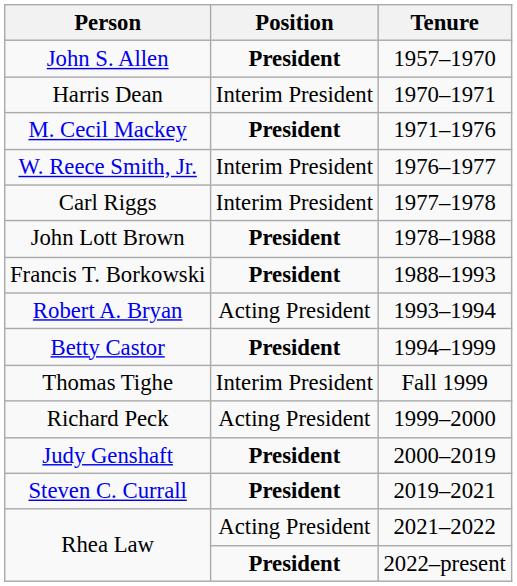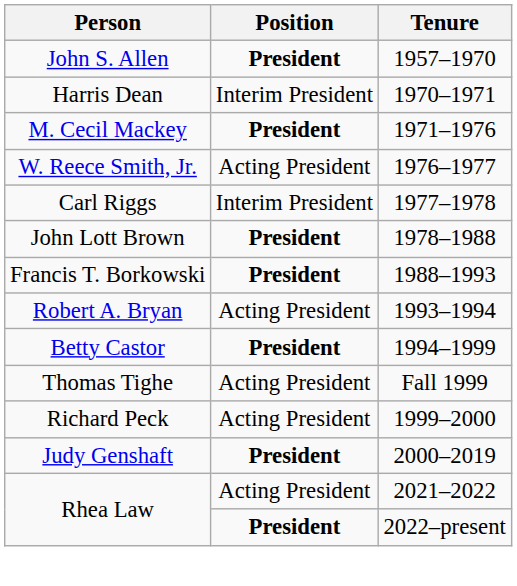W. Reece Smith, Jr. | Position: Interim President -> Acting President
Thomas Tighe | Position: Interim President -> Acting President
- row: Steven C. Currall | President | 2019–2021
